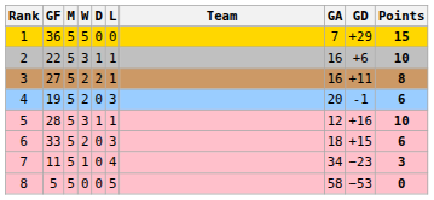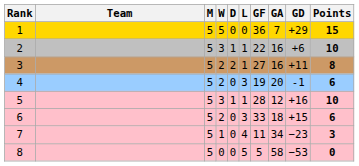columns swapped: Team <-> GF
